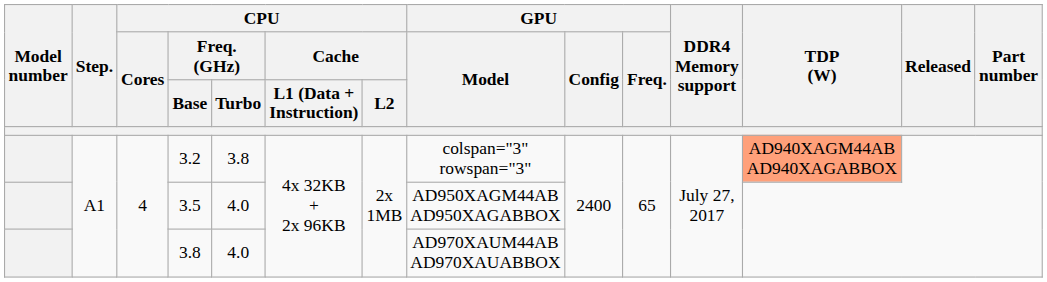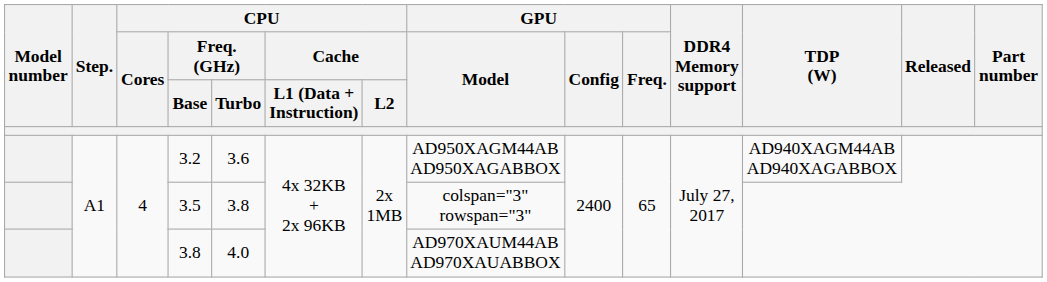3.2 | CPU / Freq. (GHz) / Turbo: 3.8 -> 3.6
3.2 | GPU / Model: colspan="3" rowspan="3" -> AD950XAGM44AB AD950XAGABBOX
3.2 | TDP (W): lightsalmon background -> no background
3.5 | CPU / Freq. (GHz) / Turbo: 4.0 -> 3.8
3.5 | GPU / Model: AD950XAGM44AB AD950XAGABBOX -> colspan="3" rowspan="3"
